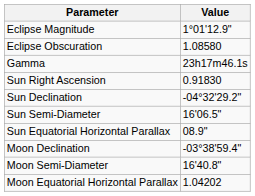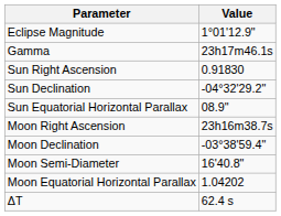- row: Eclipse Obscuration | 1.08580
- row: Sun Semi-Diameter | 16'06.5"
+ row: Moon Right Ascension | 23h16m38.7s
+ row: ΔT | 62.4 s
